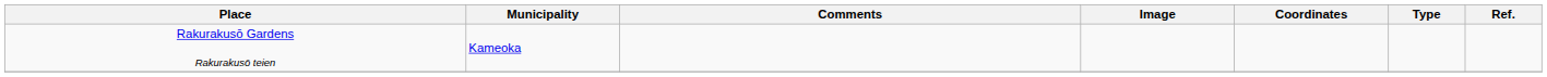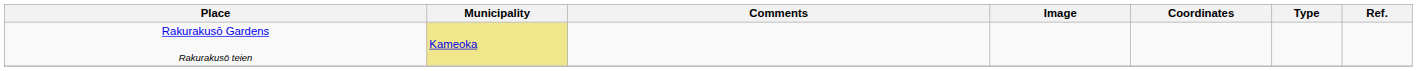Rakurakusō Gardens Rakurakusō teien | Municipality: no background -> khaki background
